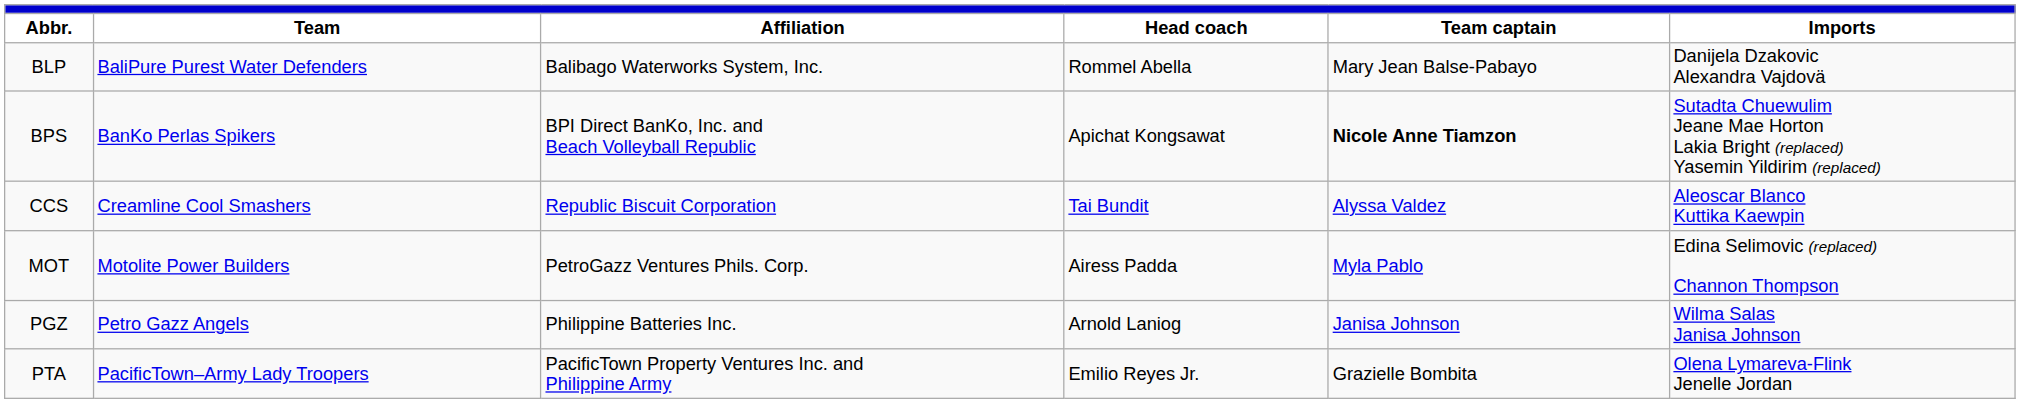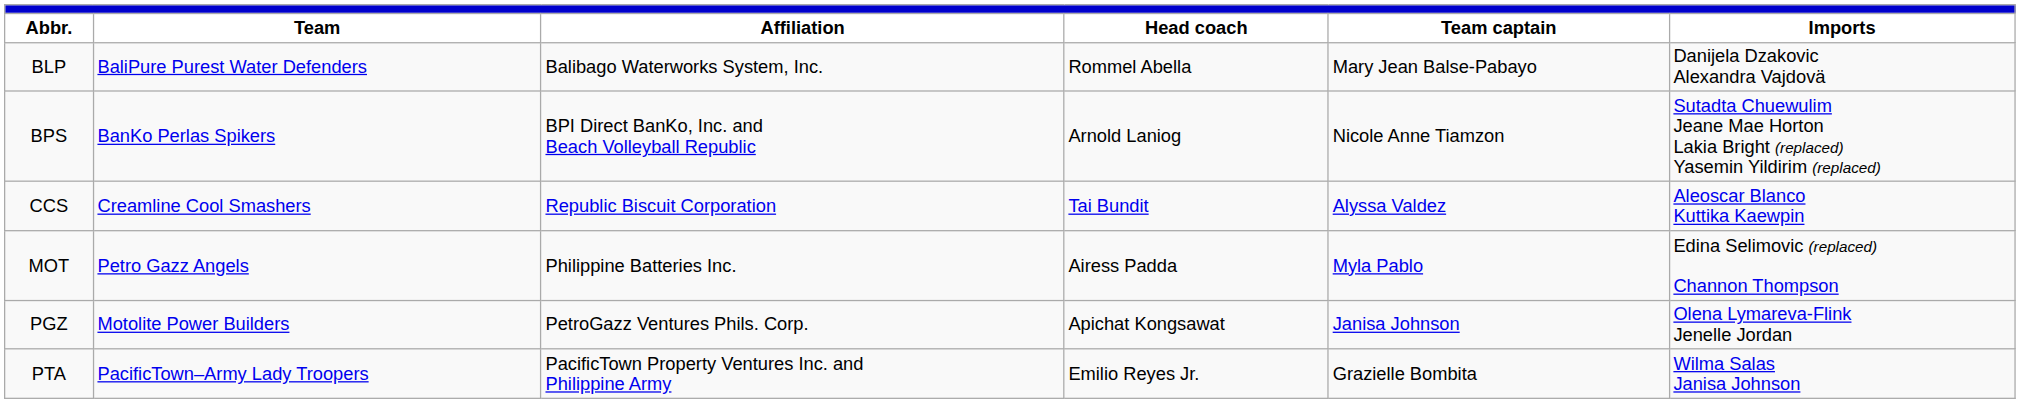BPS | Head coach: Apichat Kongsawat -> Arnold Laniog
BPS | Team captain: bold -> normal
MOT | Team: Motolite Power Builders -> Petro Gazz Angels
MOT | Affiliation: PetroGazz Ventures Phils. Corp. -> Philippine Batteries Inc.
PGZ | Team: Petro Gazz Angels -> Motolite Power Builders
PGZ | Affiliation: Philippine Batteries Inc. -> PetroGazz Ventures Phils. Corp.
PGZ | Head coach: Arnold Laniog -> Apichat Kongsawat
PGZ | Imports: Wilma Salas Janisa Johnson -> Olena Lymareva-Flink Jenelle Jordan
PTA | Imports: Olena Lymareva-Flink Jenelle Jordan -> Wilma Salas Janisa Johnson
